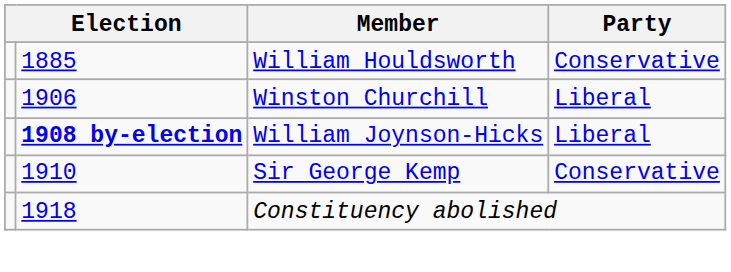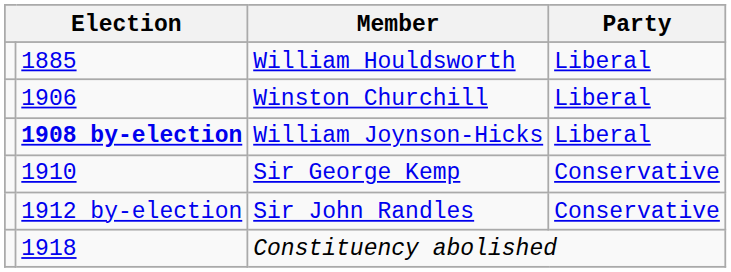William Houldsworth | Party: Conservative -> Liberal
+ row: 1912 by-election | Sir John Randles | Conservative
